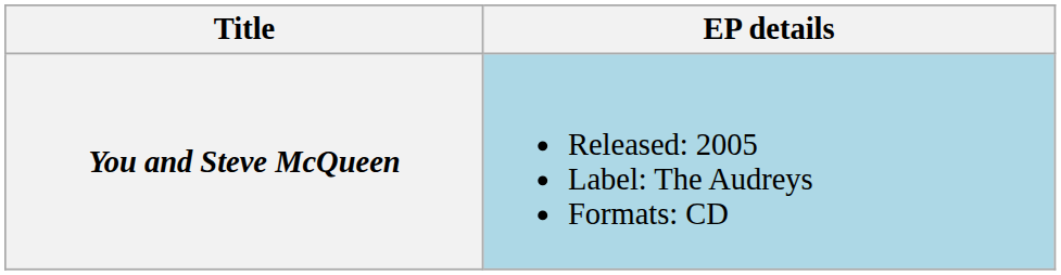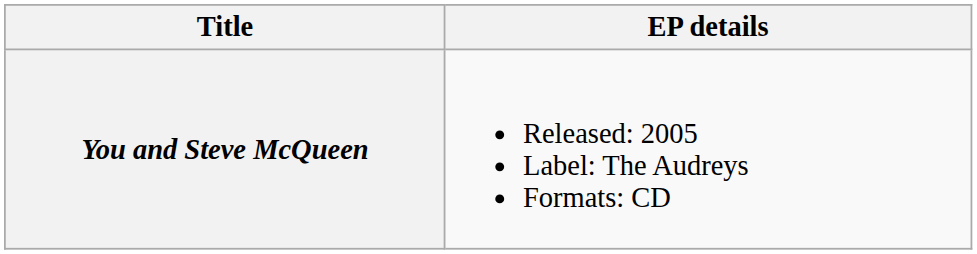You and Steve McQueen | EP details: lightblue background -> no background
